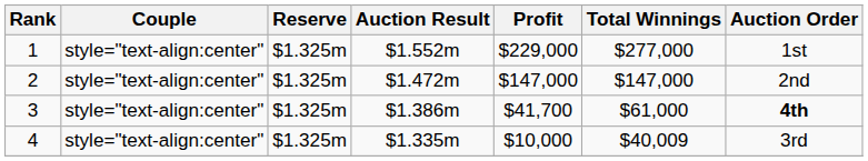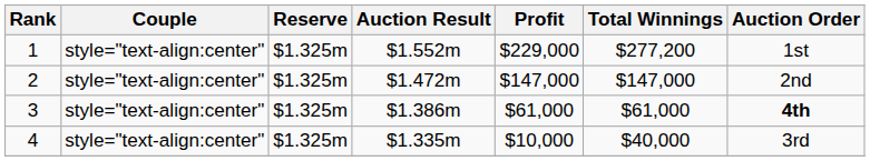1 | Total Winnings: $277,000 -> $277,200
3 | Profit: $41,700 -> $61,000
4 | Total Winnings: $40,009 -> $40,000
